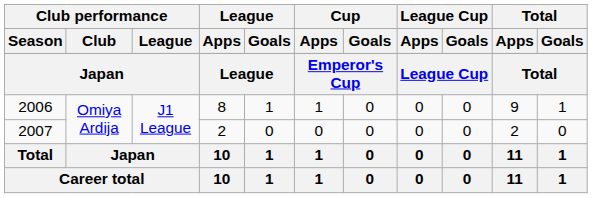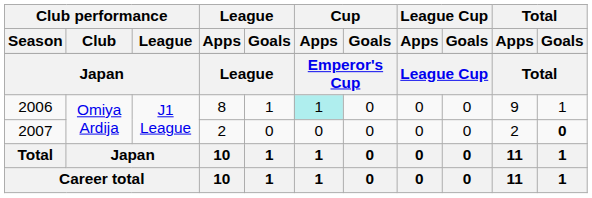2006 | Cup / Apps: no background -> paleturquoise background
2007 | Total / Goals: normal -> bold
